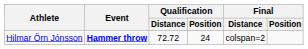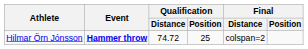Hilmar Örn Jónsson | Qualification / Distance: 72.72 -> 74.72
Hilmar Örn Jónsson | Qualification / Position: 24 -> 25
